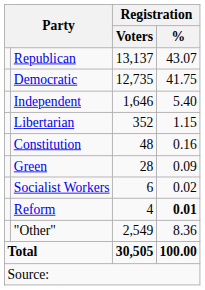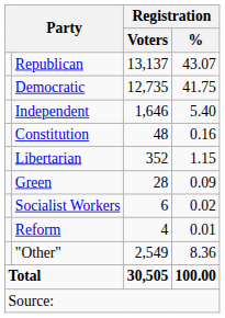rows swapped: Libertarian <-> Constitution
Reform | Registration / %: bold -> normal
